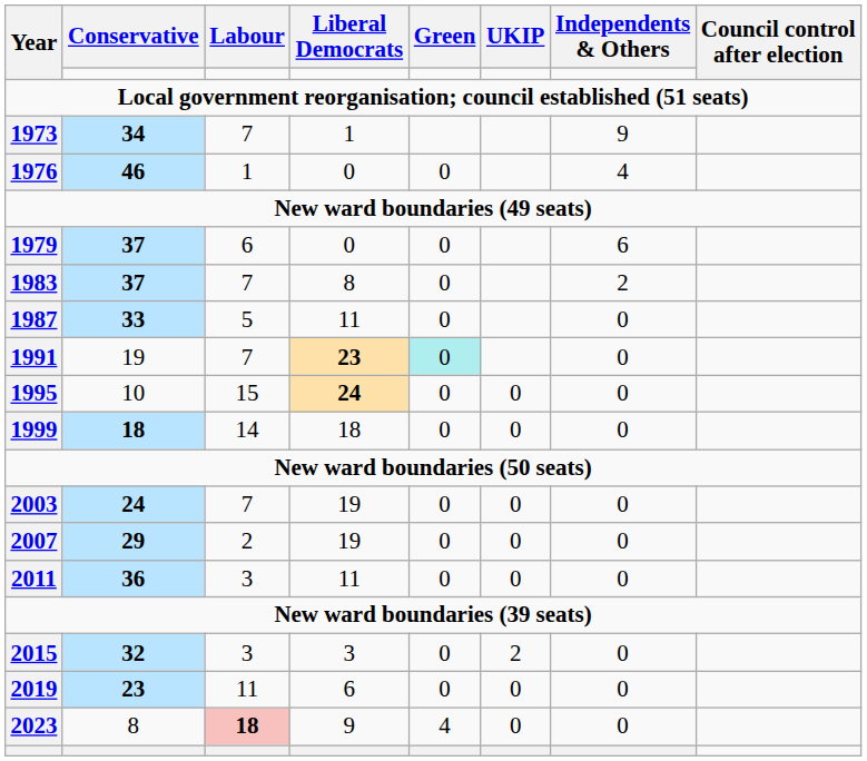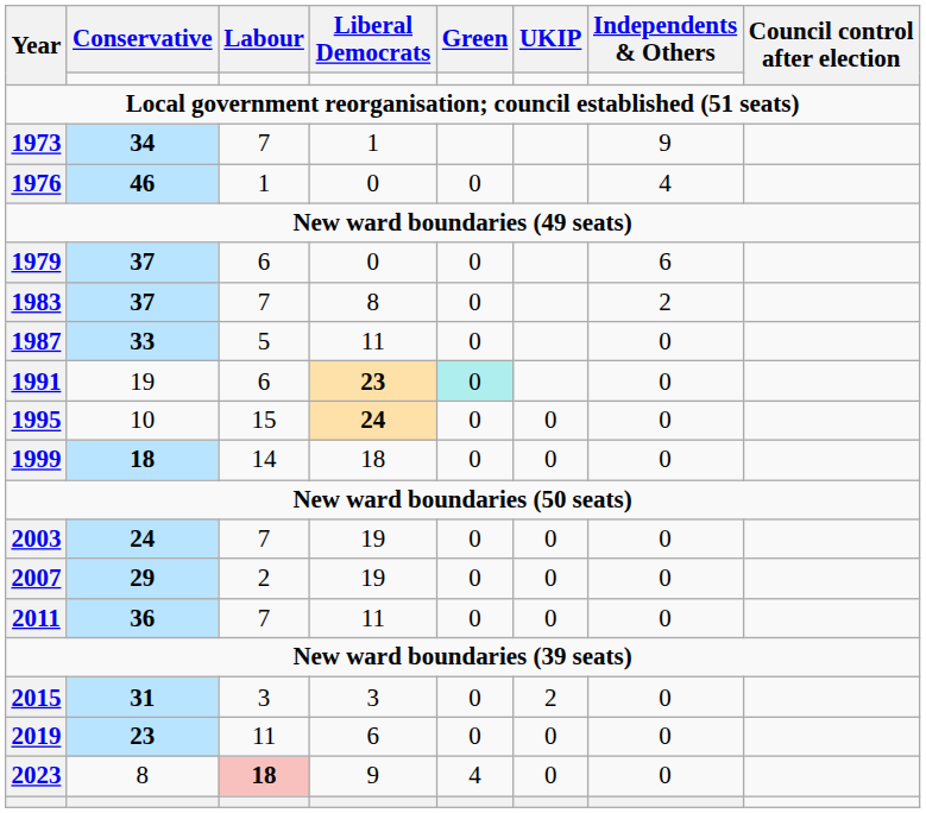1991 | Labour: 7 -> 6
2011 | Labour: 3 -> 7
2015 | Conservative: 32 -> 31
